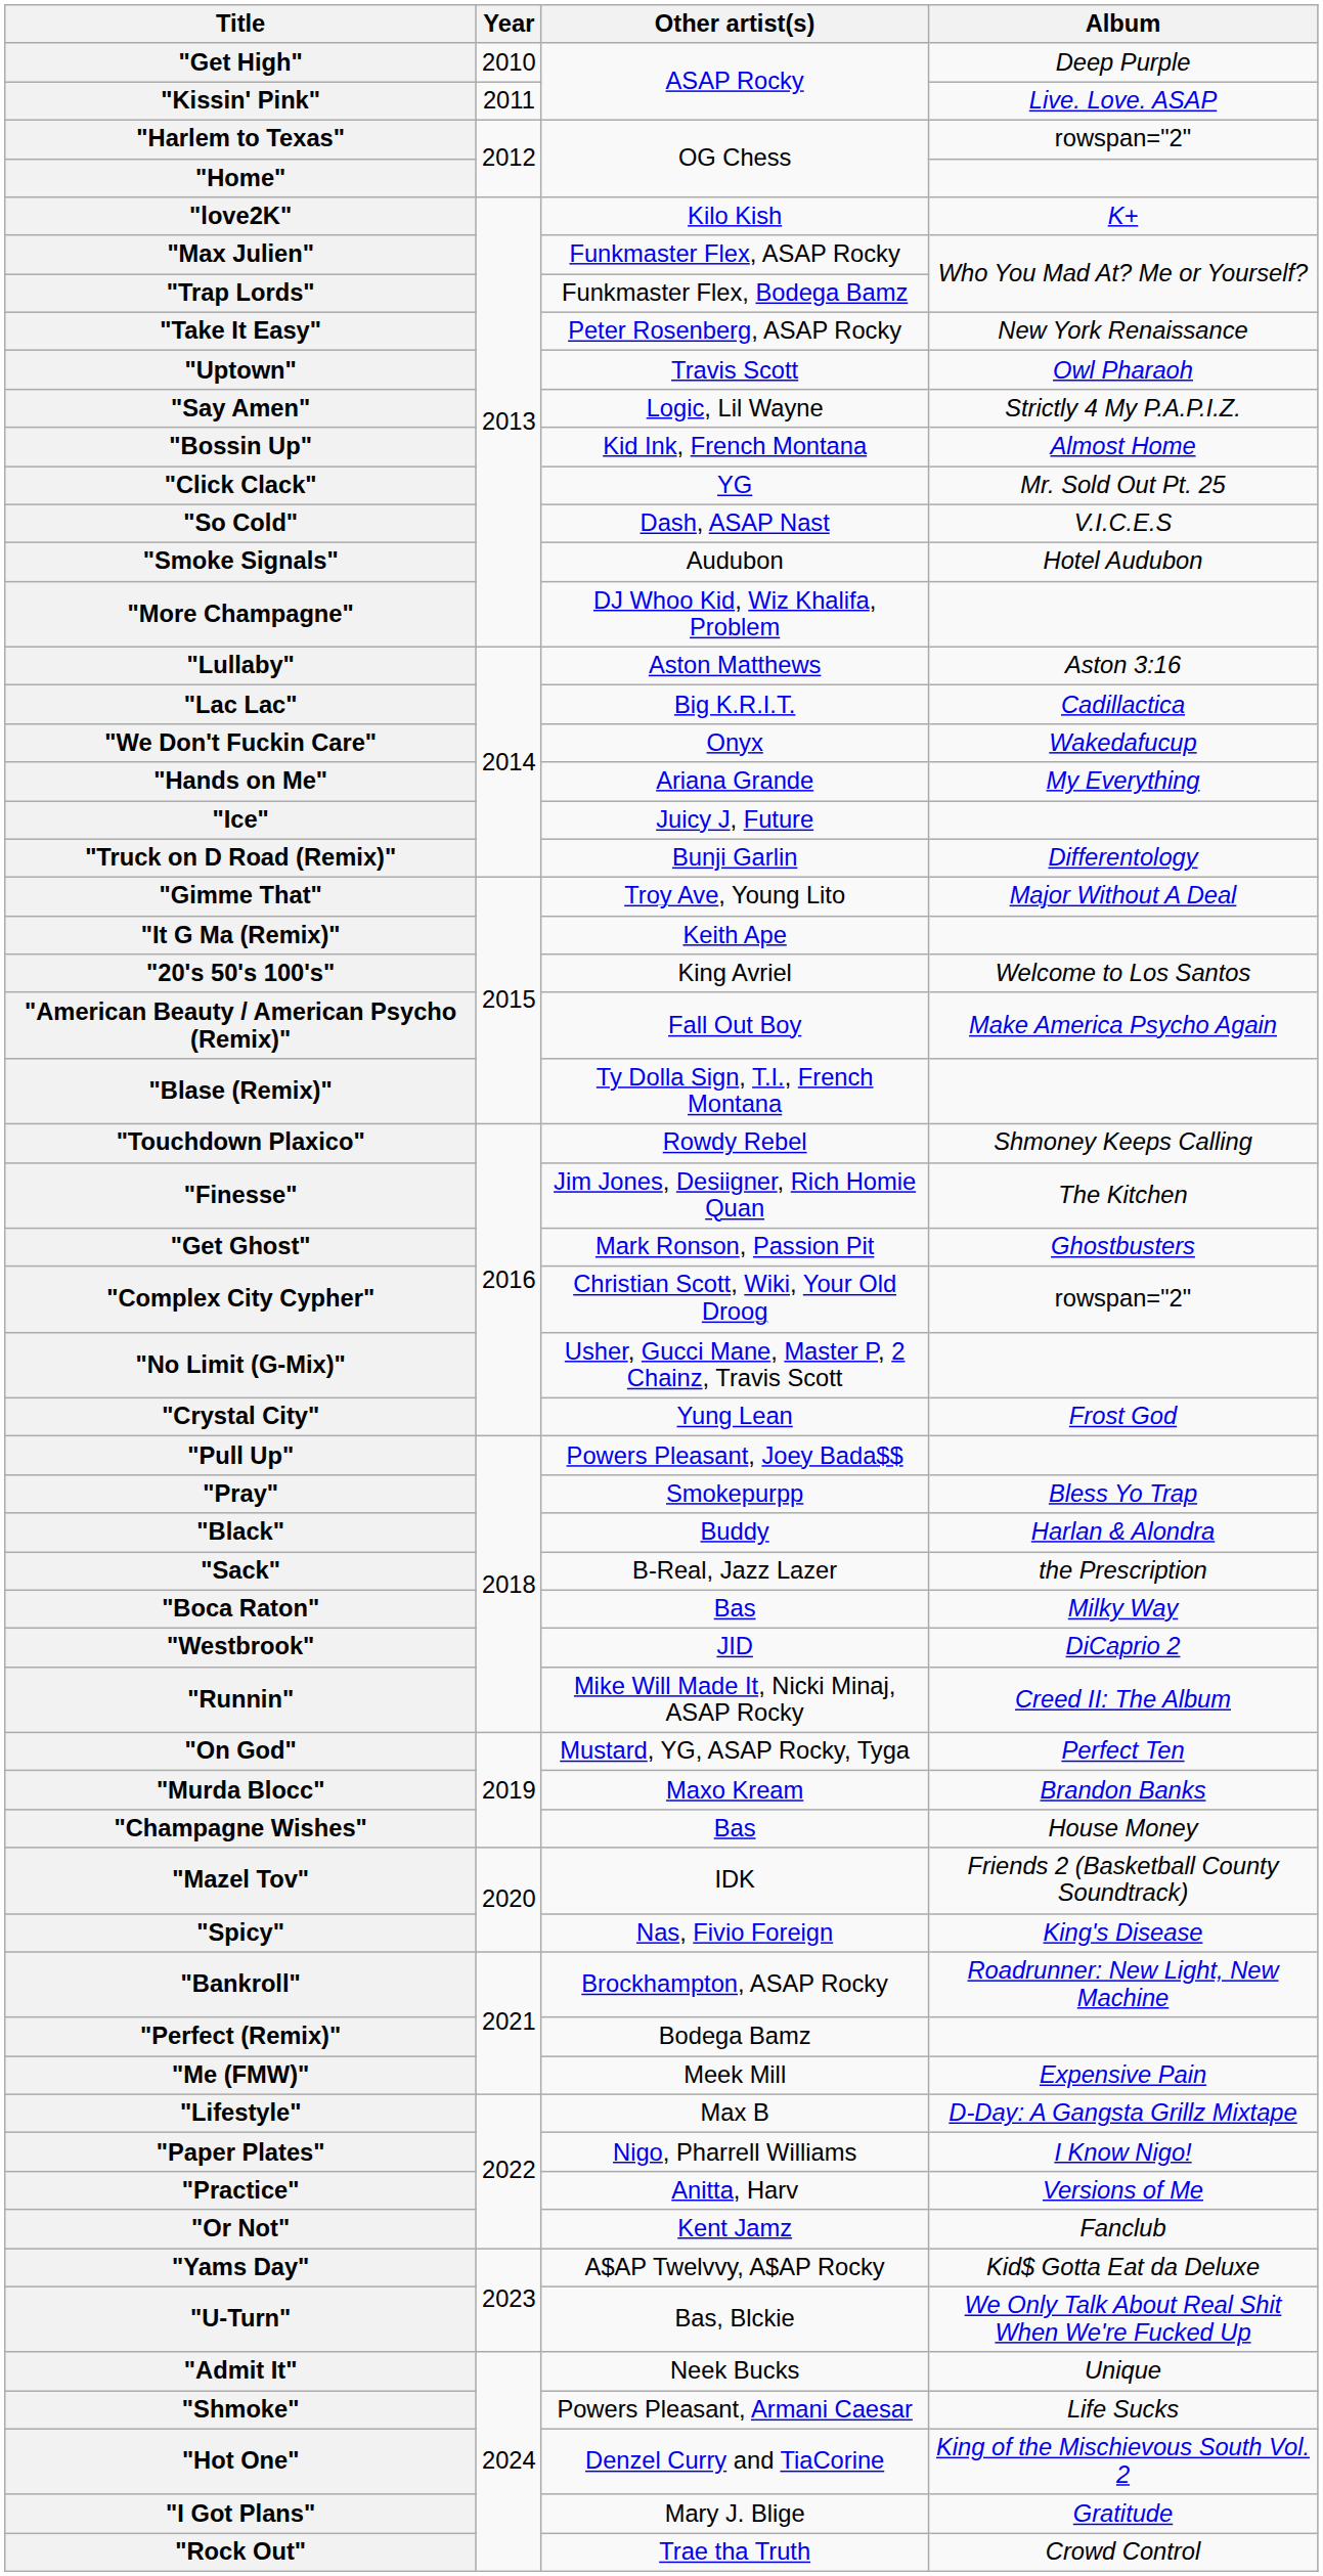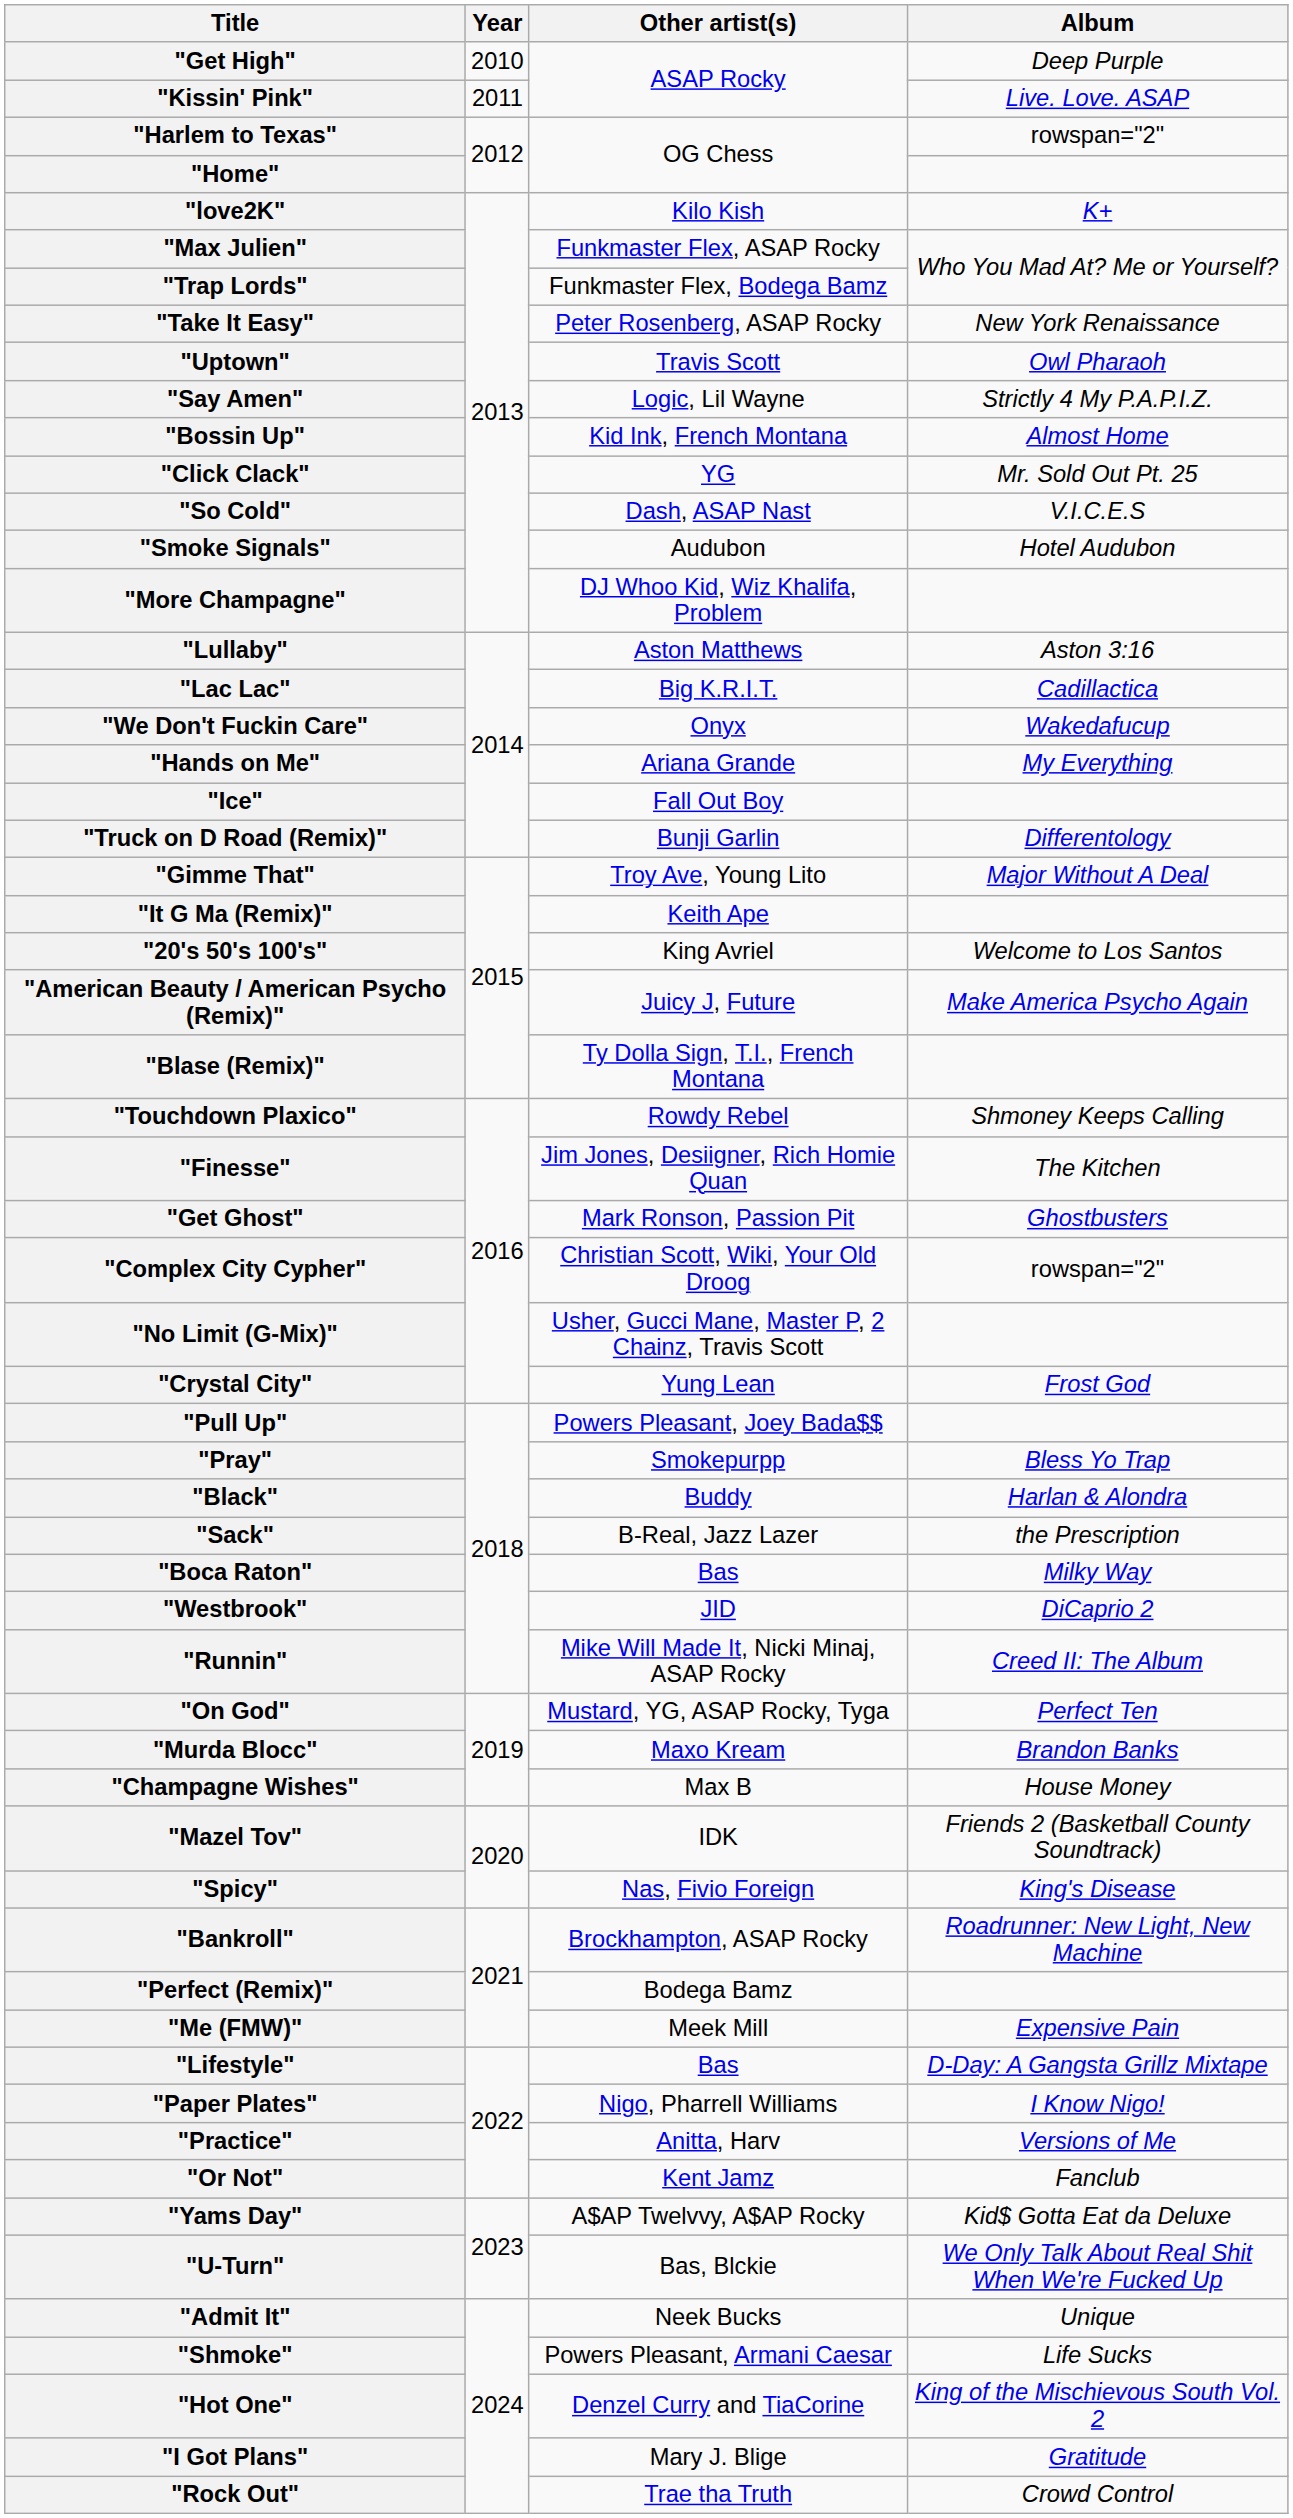"Ice" | Other artist(s): Juicy J, Future -> Fall Out Boy
"American Beauty / American Psycho (Remix)" | Other artist(s): Fall Out Boy -> Juicy J, Future
"Champagne Wishes" | Other artist(s): Bas -> Max B
"Lifestyle" | Other artist(s): Max B -> Bas
